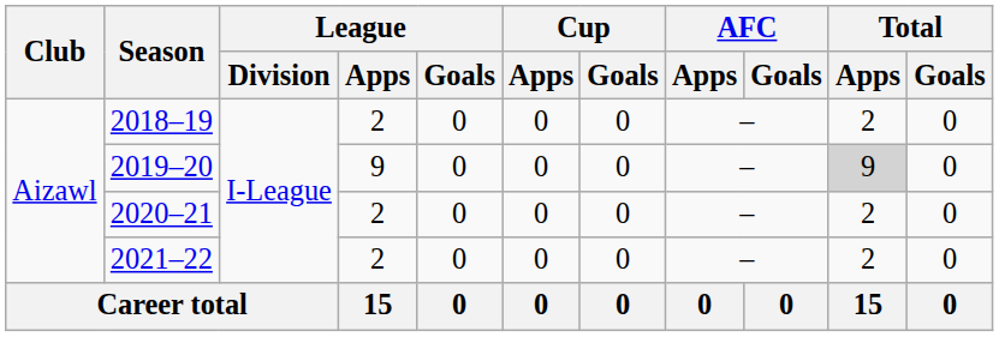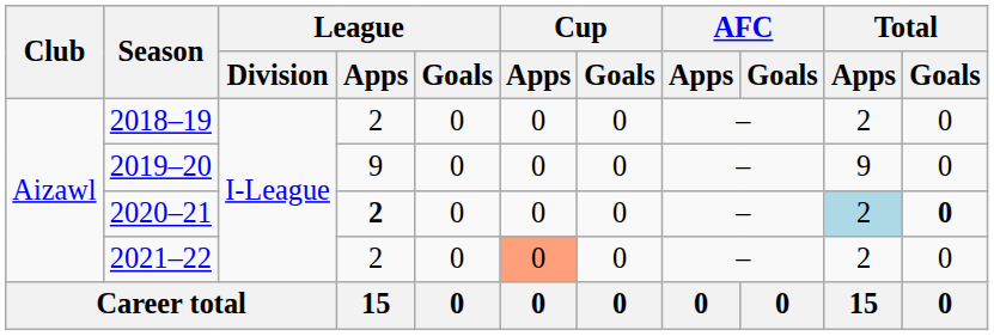2019–20 | Total / Apps: lightgrey background -> no background
2020–21 | League / Apps: normal -> bold
2020–21 | Total / Apps: no background -> lightblue background
2020–21 | Total / Goals: normal -> bold
2021–22 | Cup / Apps: no background -> lightsalmon background
